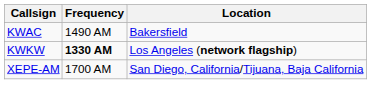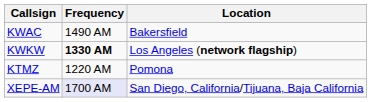+ row: KTMZ | 1220 AM | Pomona
XEPE-AM | Frequency: no background -> lavender background
